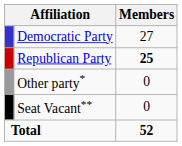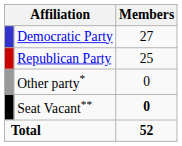Republican Party | Members: bold -> normal
Seat Vacant** | Members: normal -> bold
